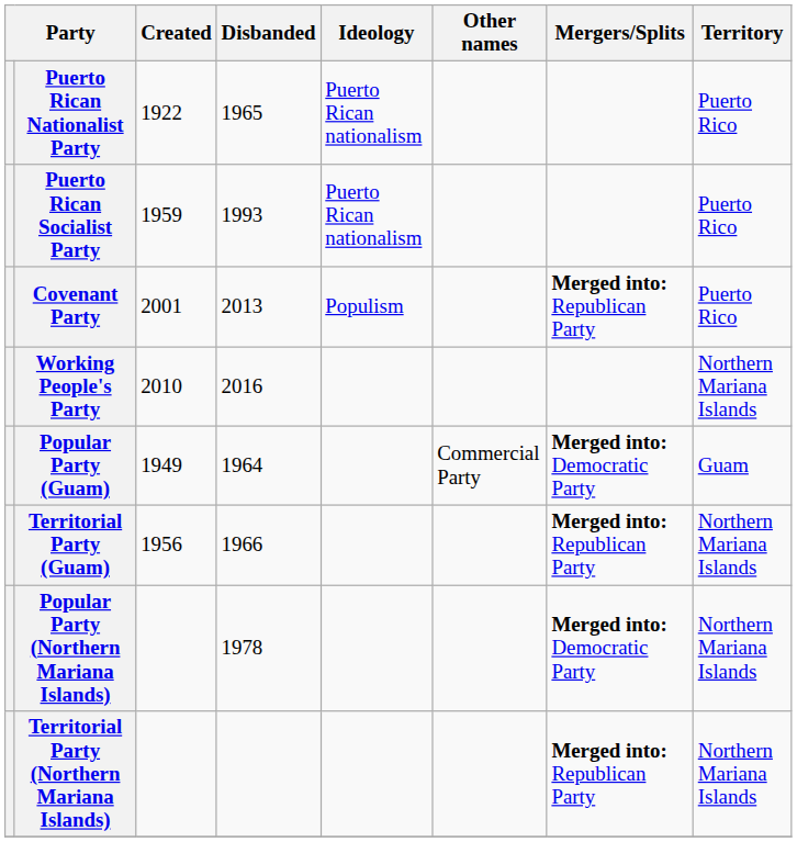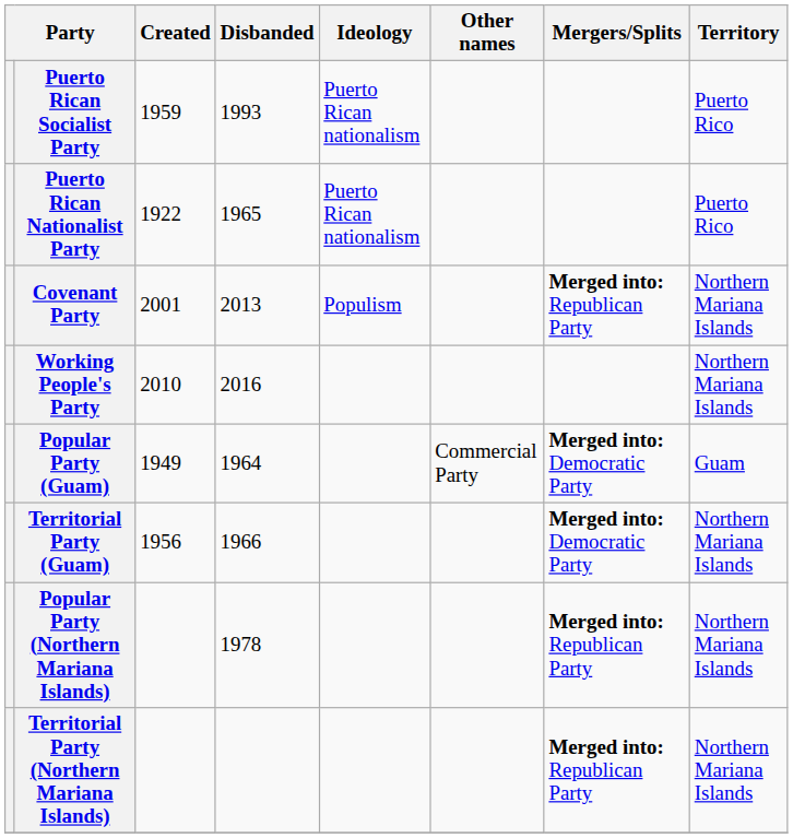rows swapped: Puerto Rican Nationalist Party <-> Puerto Rican Socialist Party
Covenant Party | Territory: Puerto Rico -> Northern Mariana Islands
Territorial Party (Guam) | Mergers/Splits: Merged into: Republican Party -> Merged into: Democratic Party
Popular Party (Northern Mariana Islands) | Mergers/Splits: Merged into: Democratic Party -> Merged into: Republican Party
